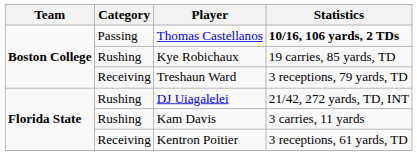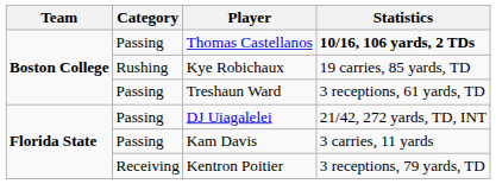Treshaun Ward | Category: Receiving -> Passing
Treshaun Ward | Statistics: 3 receptions, 79 yards, TD -> 3 receptions, 61 yards, TD
DJ Uiagalelei | Category: Rushing -> Passing
Kam Davis | Category: Rushing -> Passing
Kentron Poitier | Statistics: 3 receptions, 61 yards, TD -> 3 receptions, 79 yards, TD
